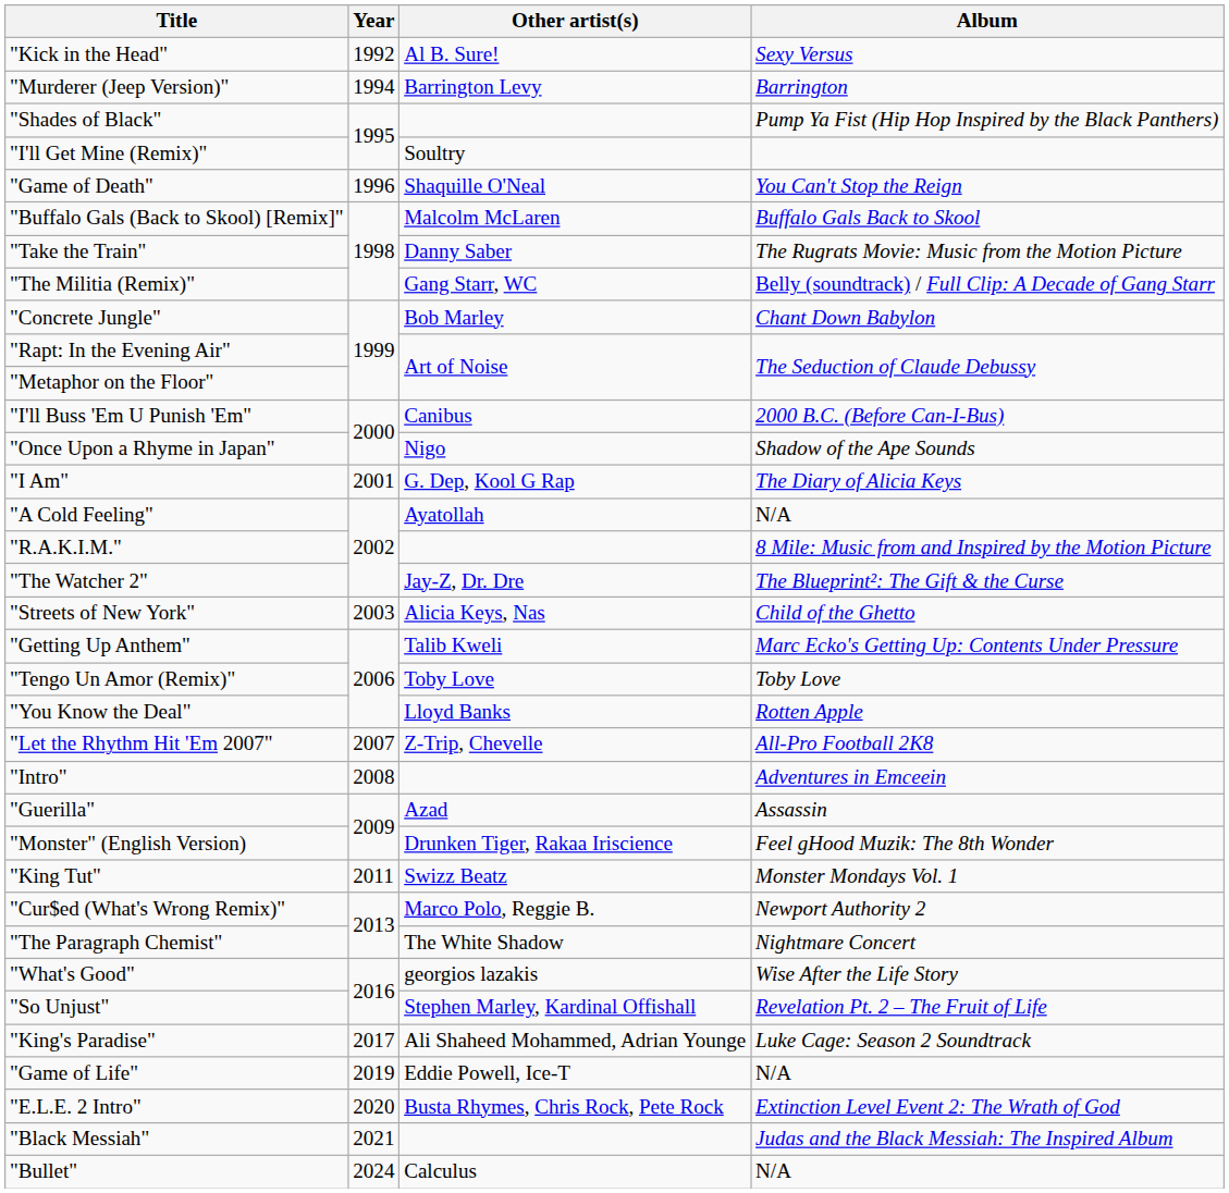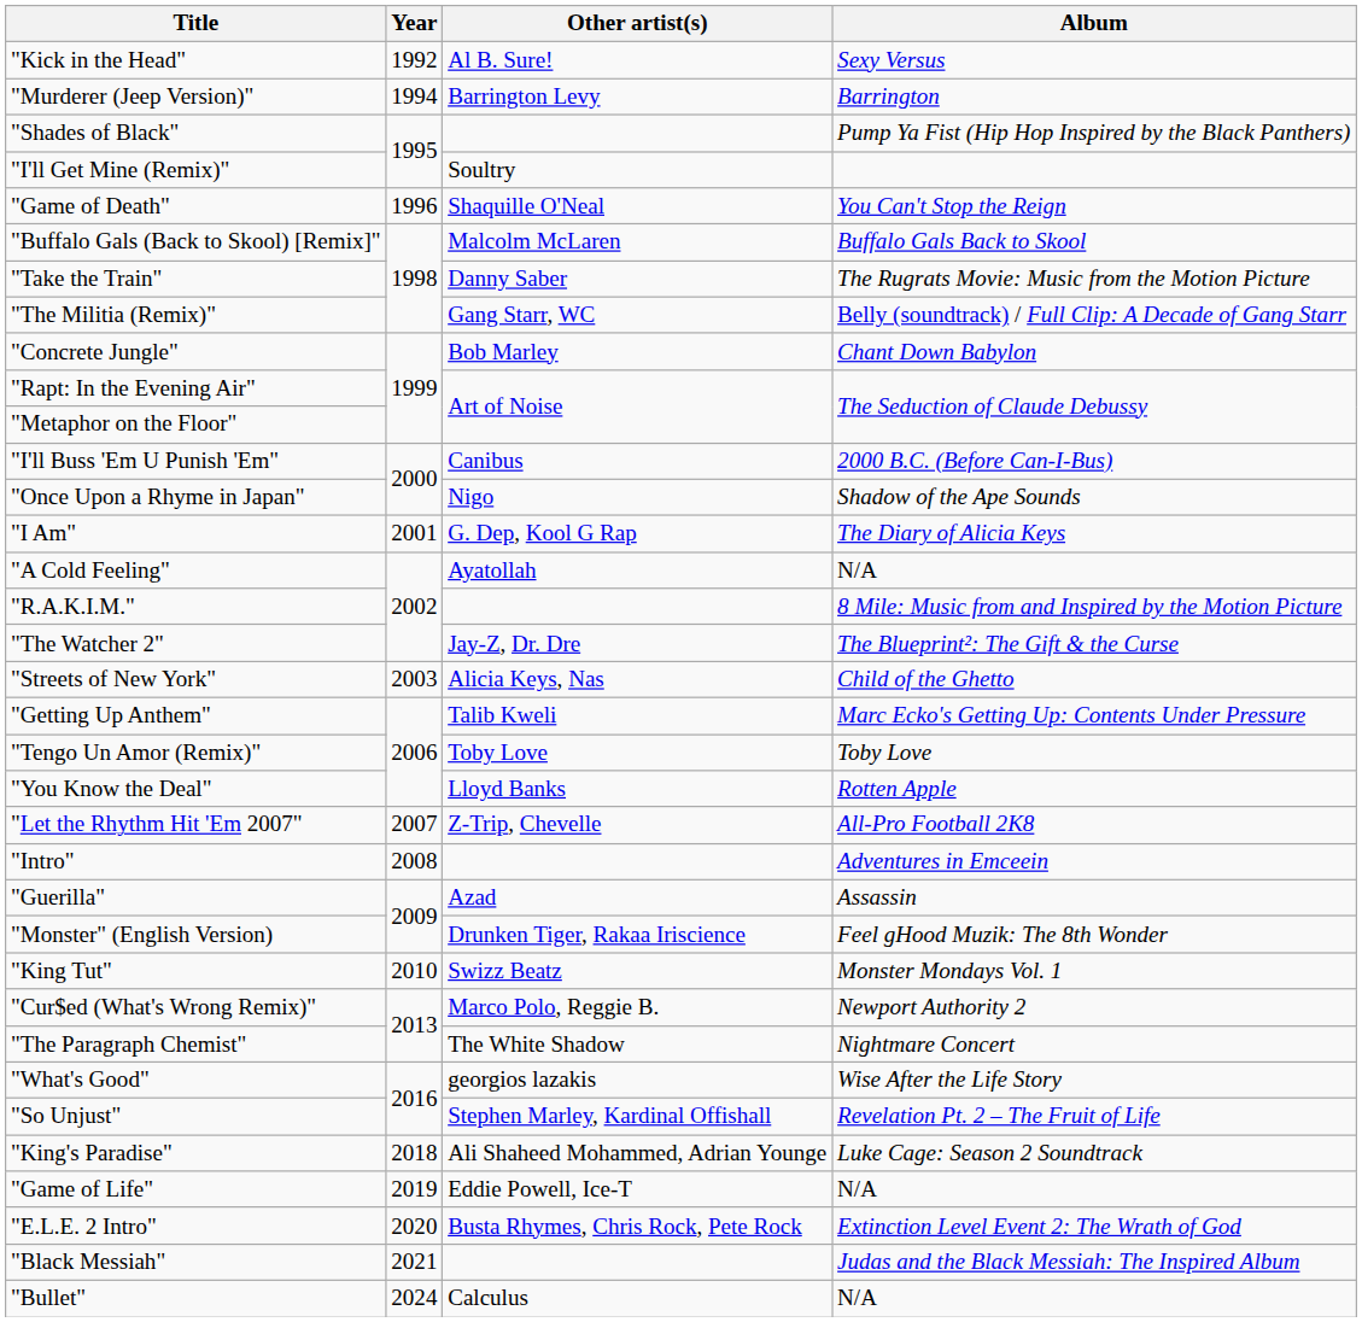"King Tut" | Year: 2011 -> 2010
"King's Paradise" | Year: 2017 -> 2018
